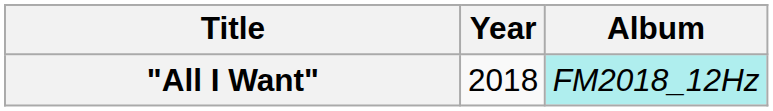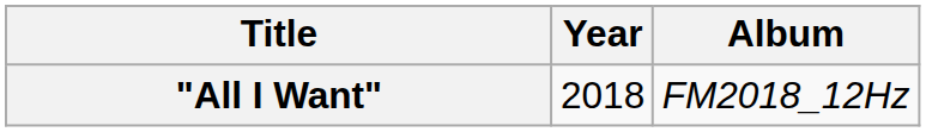row 2 | Album: paleturquoise background -> no background
